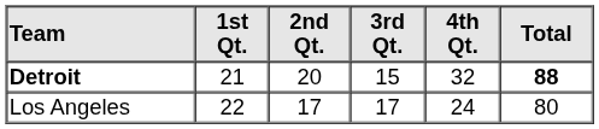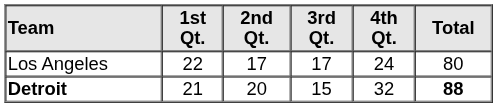rows swapped: Los Angeles <-> Detroit
